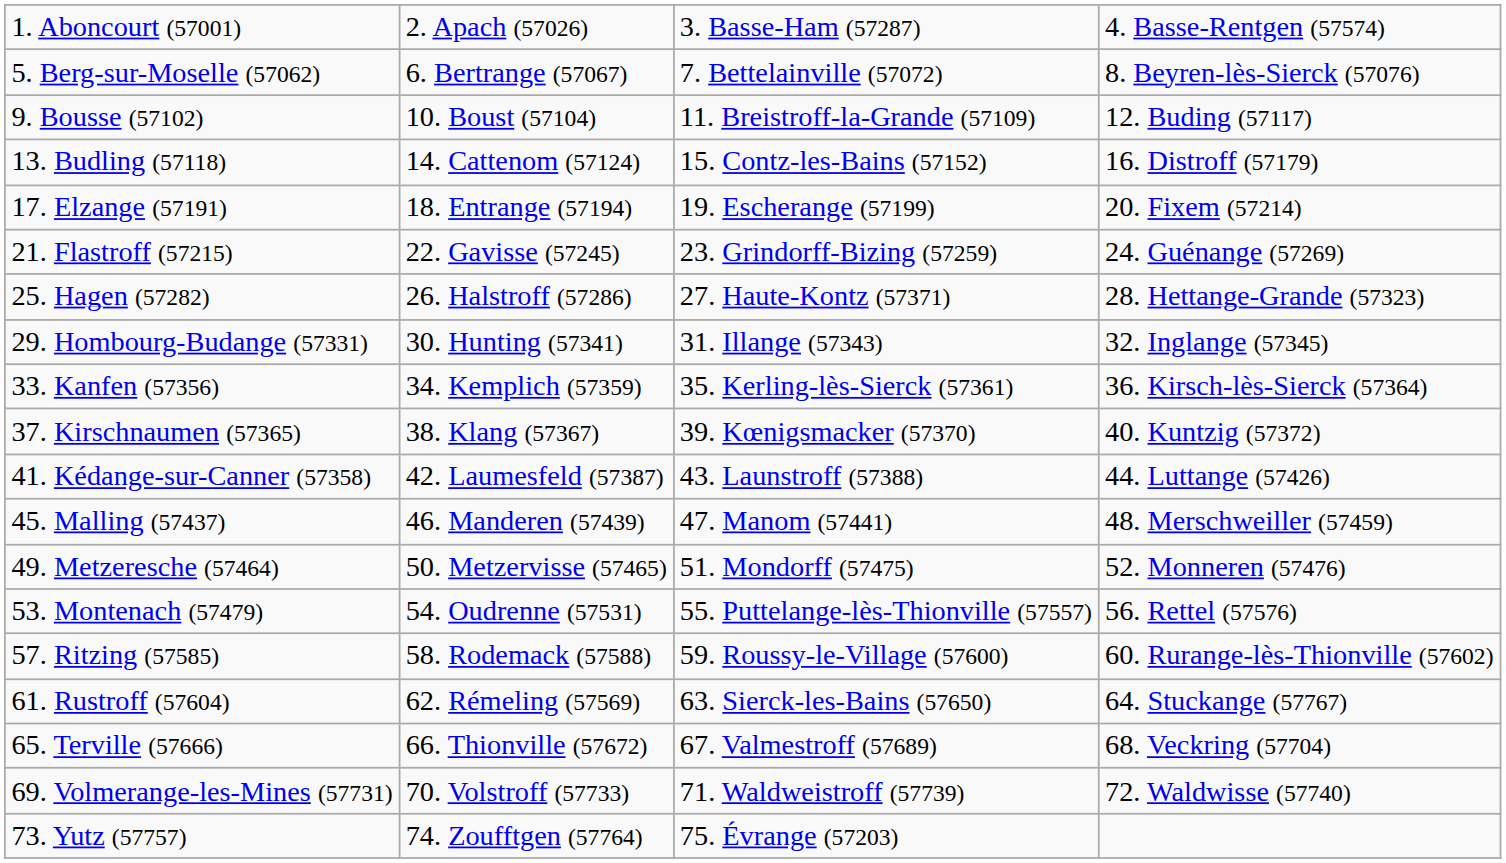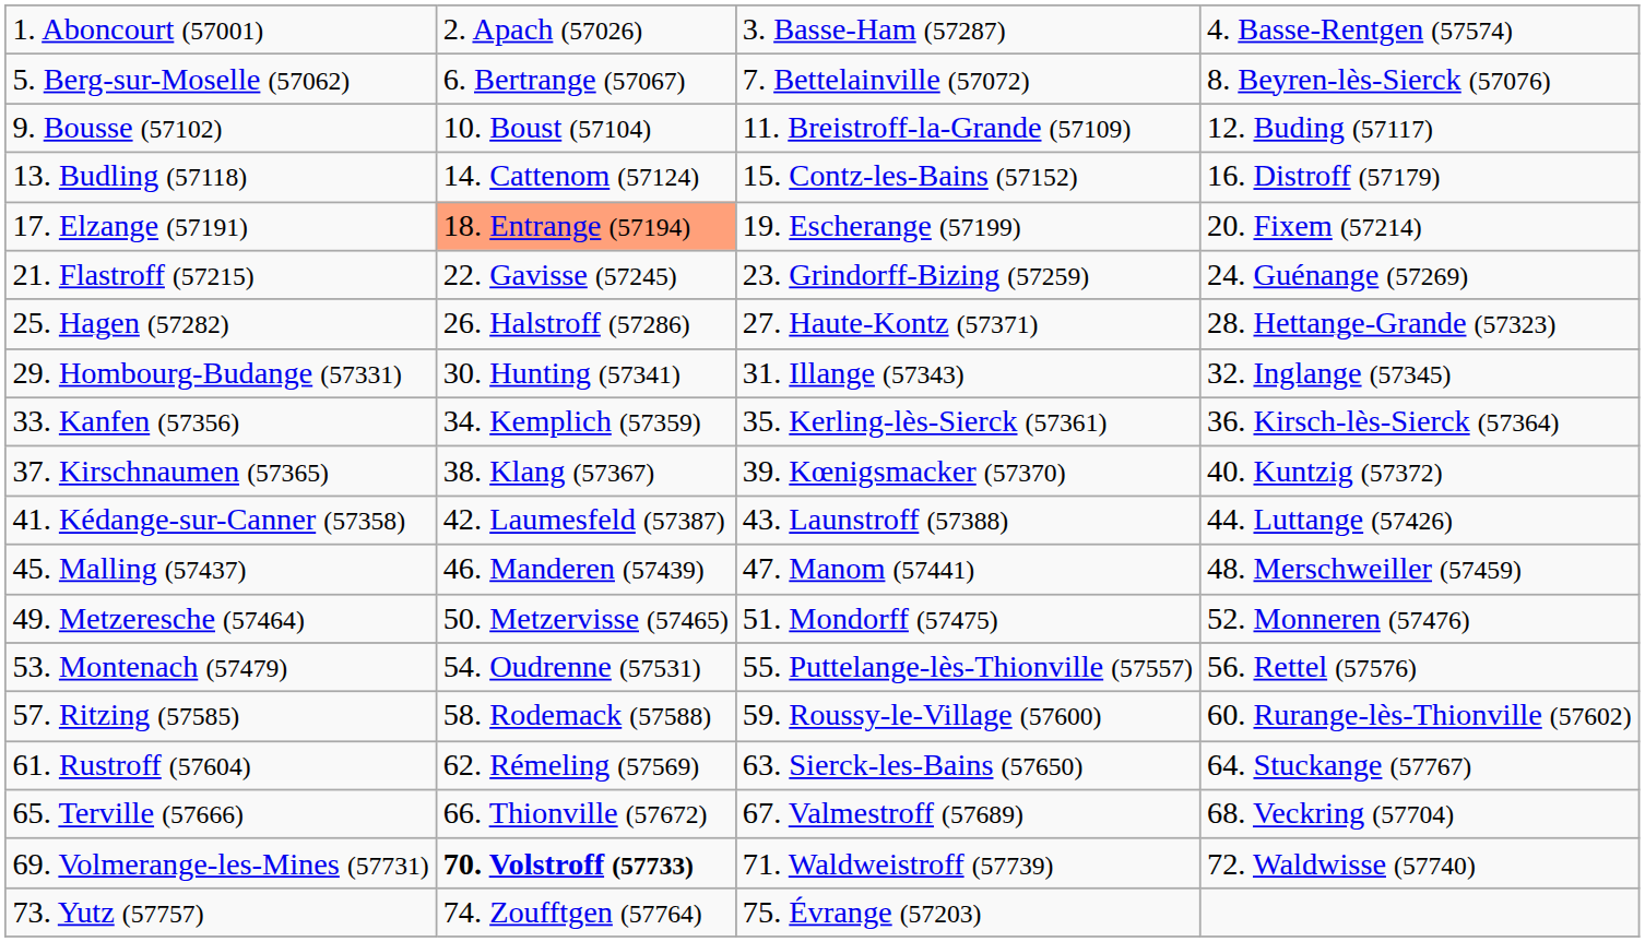17. Elzange (57191) | column 2: no background -> lightsalmon background
69. Volmerange-les-Mines (57731) | column 2: normal -> bold
